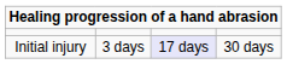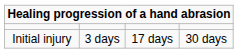Initial injury | column 3: lavender background -> no background
